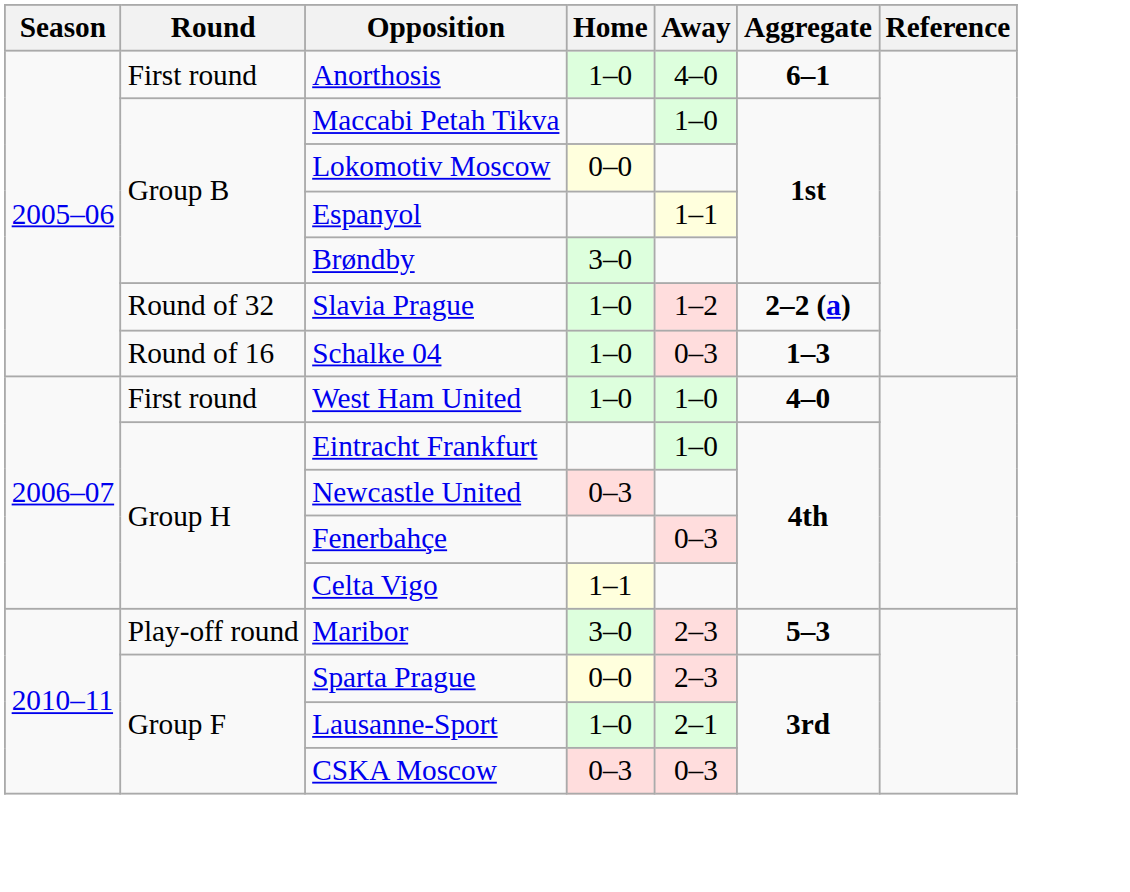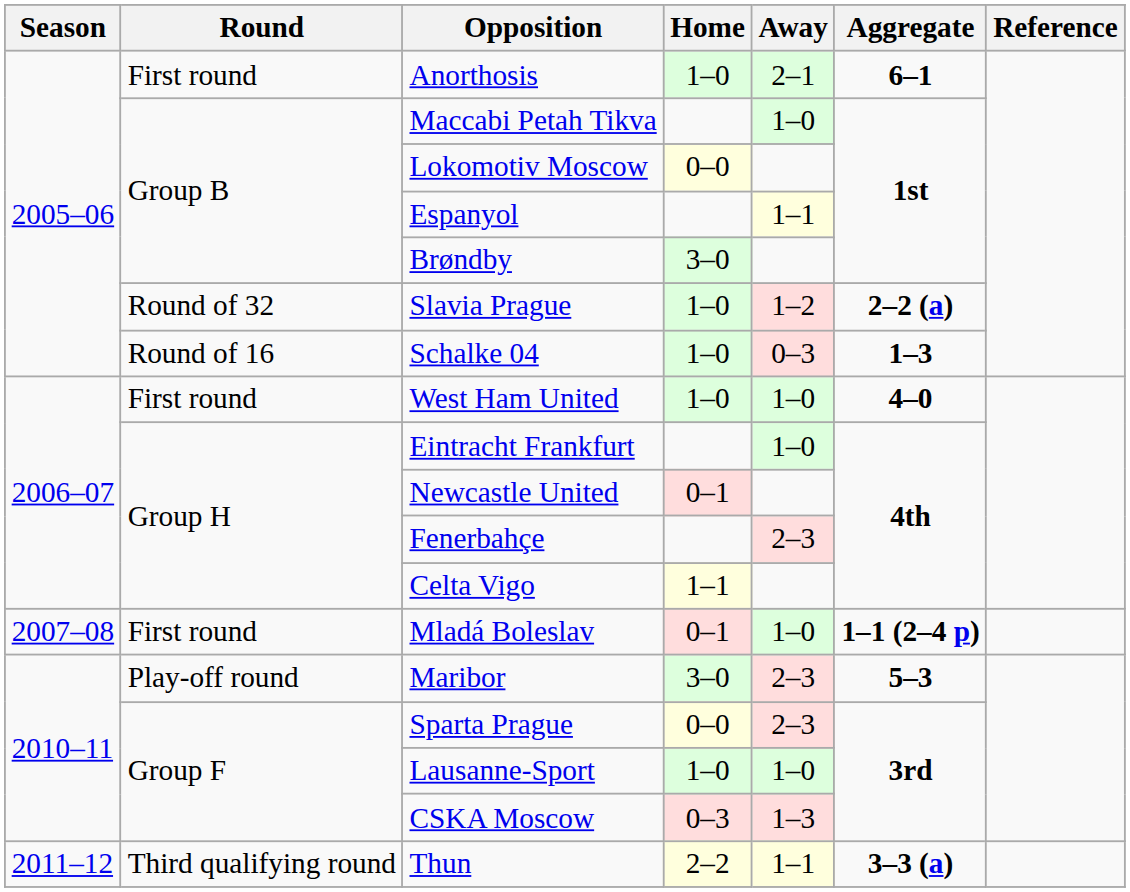Anorthosis | Away: 4–0 -> 2–1
Newcastle United | Home: 0–3 -> 0–1
Fenerbahçe | Away: 0–3 -> 2–3
+ row: 2007–08 | First round | Mladá Boleslav | 0–1 | 1–0 | 1–1 (2–4 p)
Lausanne-Sport | Away: 2–1 -> 1–0
CSKA Moscow | Away: 0–3 -> 1–3
+ row: 2011–12 | Third qualifying round | Thun | 2–2 | 1–1 | 3–3 (a)
